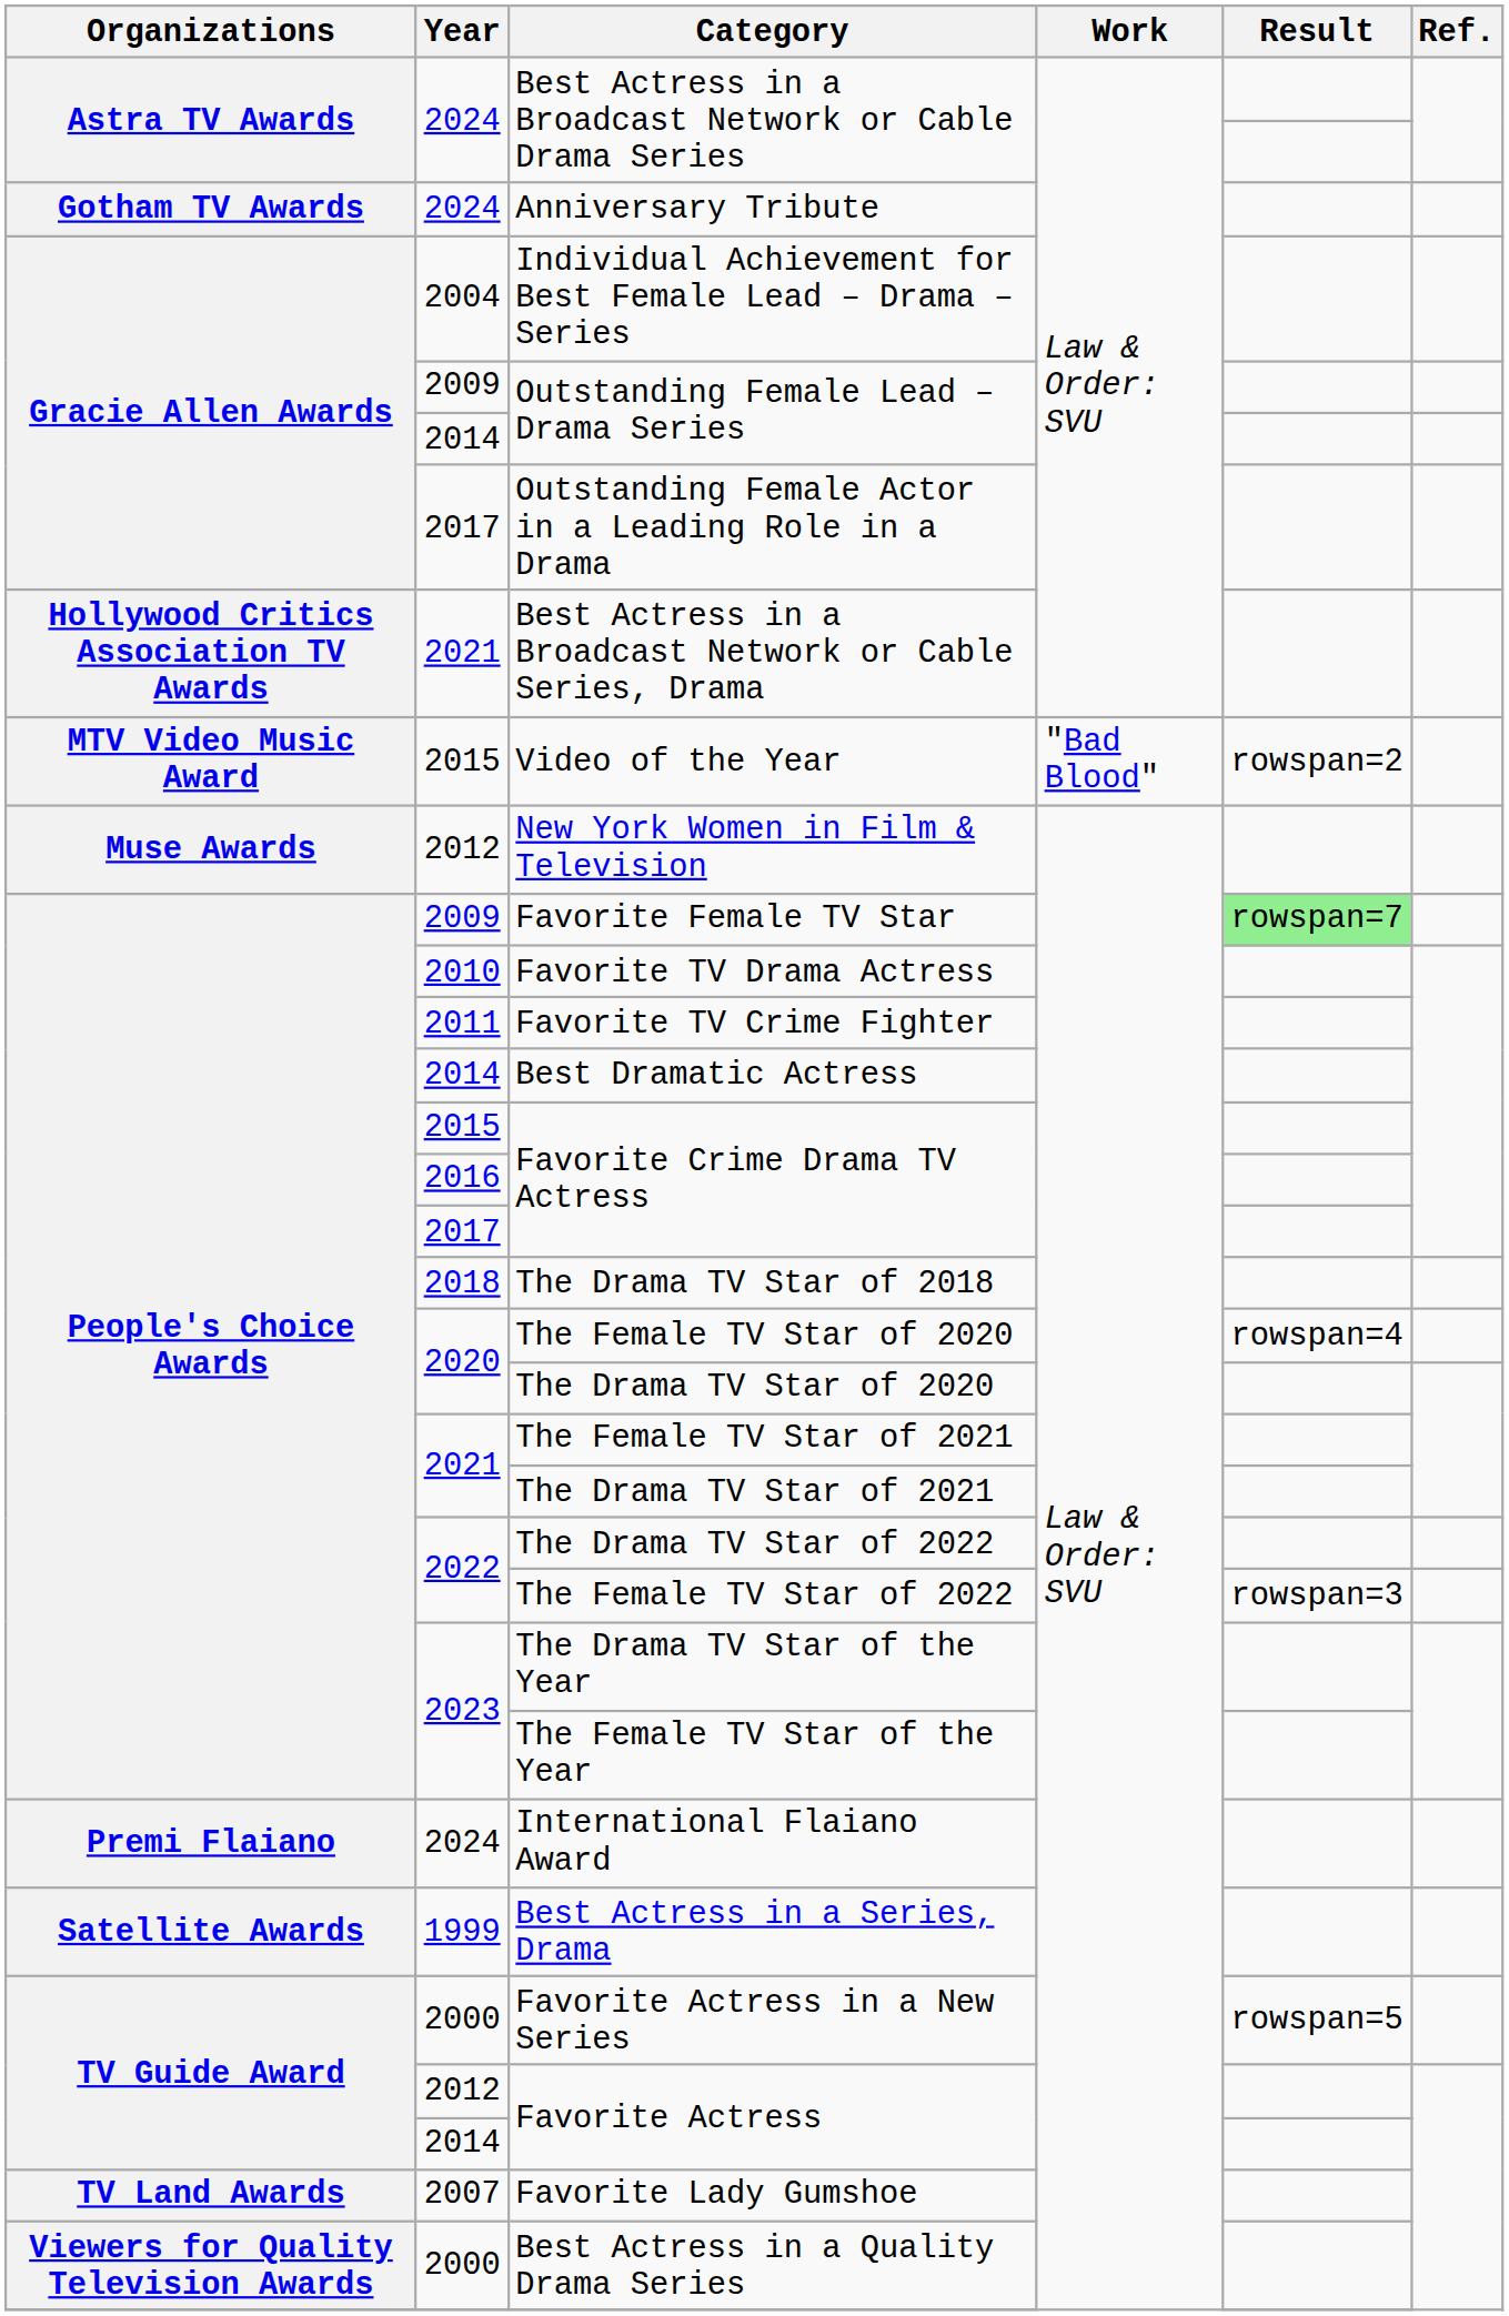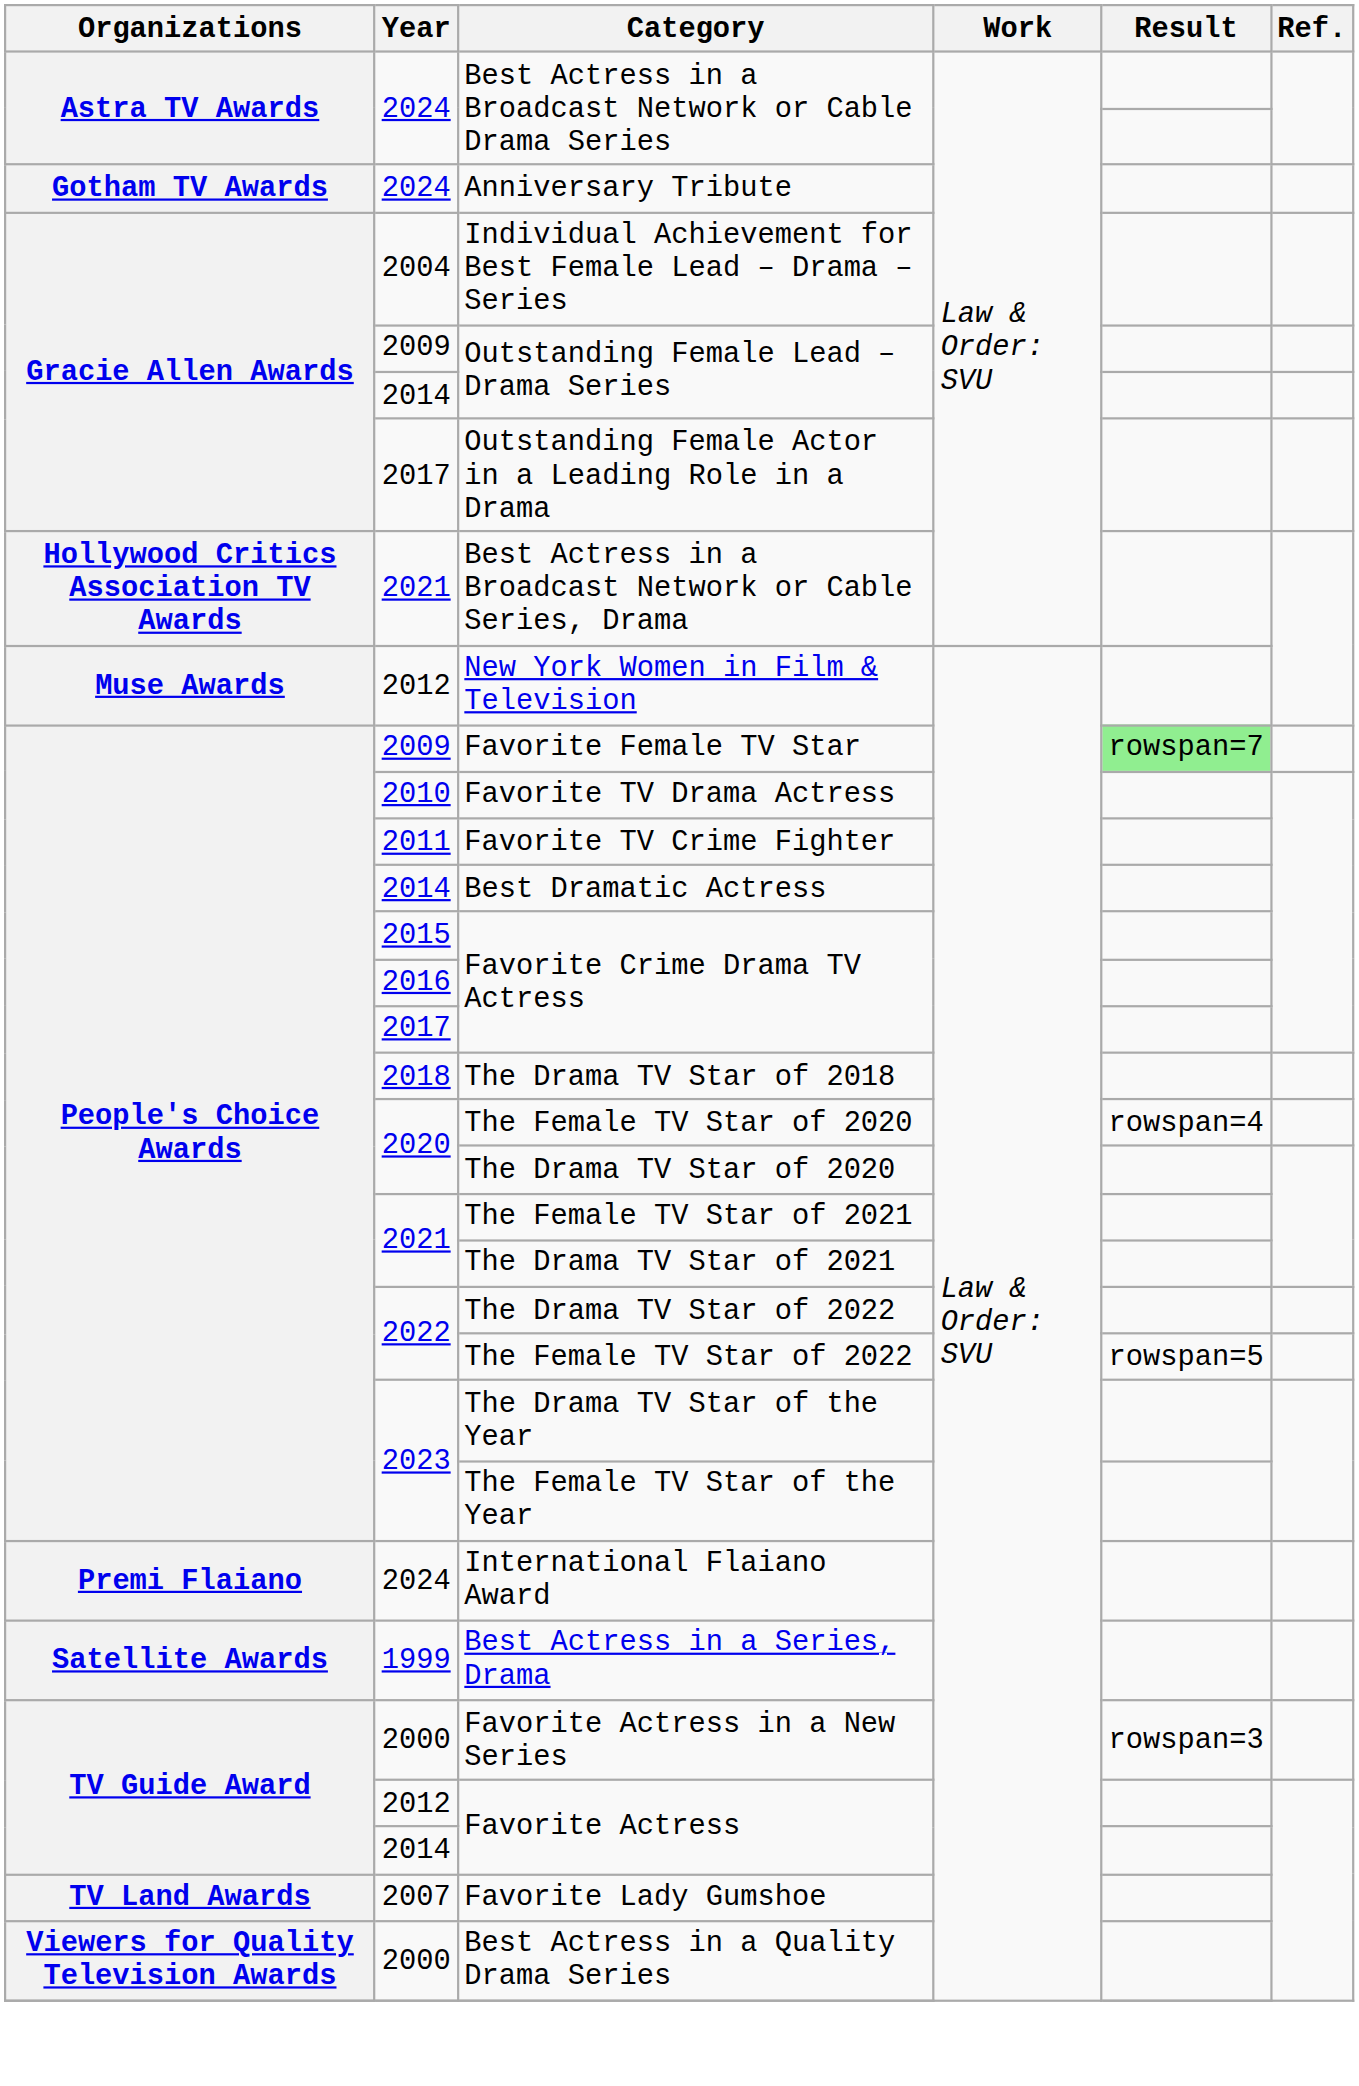- row: MTV Video Music Award | 2015 | Video of the Year | "Bad Blood" | rowspan=2
The Female TV Star of 2022 | Result: rowspan=3 -> rowspan=5
Favorite Actress in a New Series | Result: rowspan=5 -> rowspan=3
